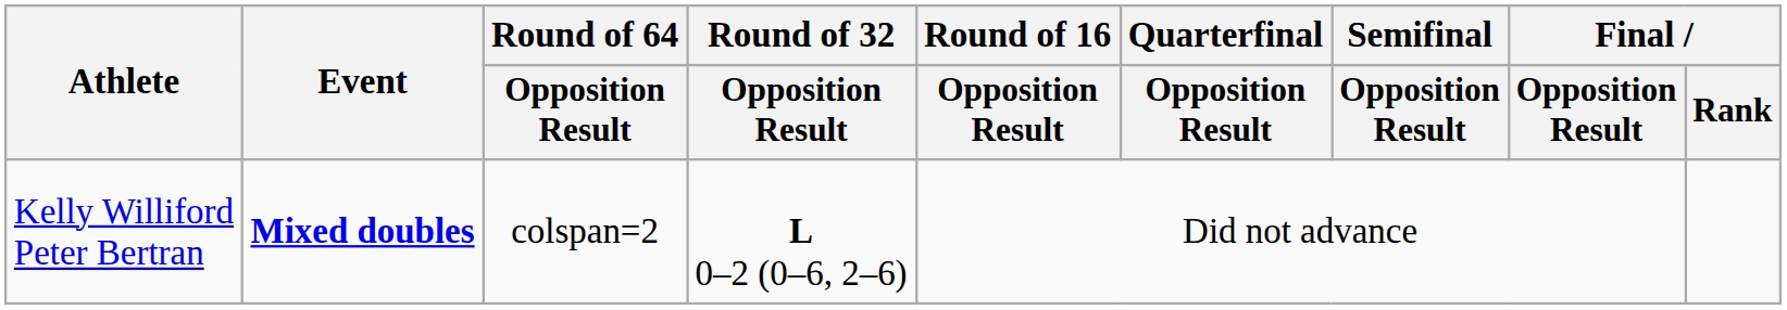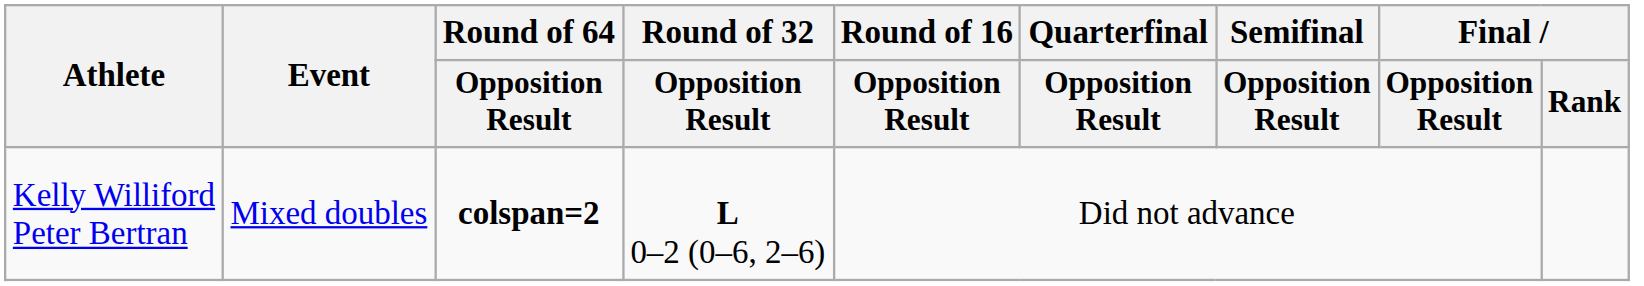Kelly Williford Peter Bertran | Event: bold -> normal
Kelly Williford Peter Bertran | Round of 64 / Opposition Result: normal -> bold
